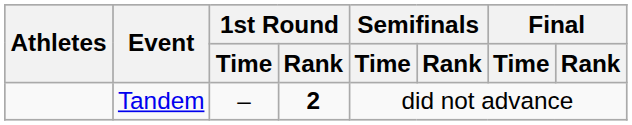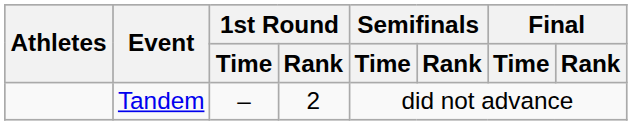Tandem | 1st Round / Rank: bold -> normal
